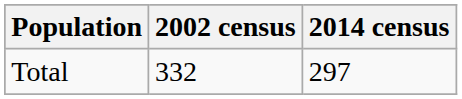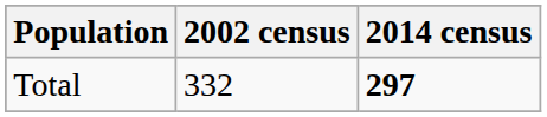row 2 | 2014 census: normal -> bold
